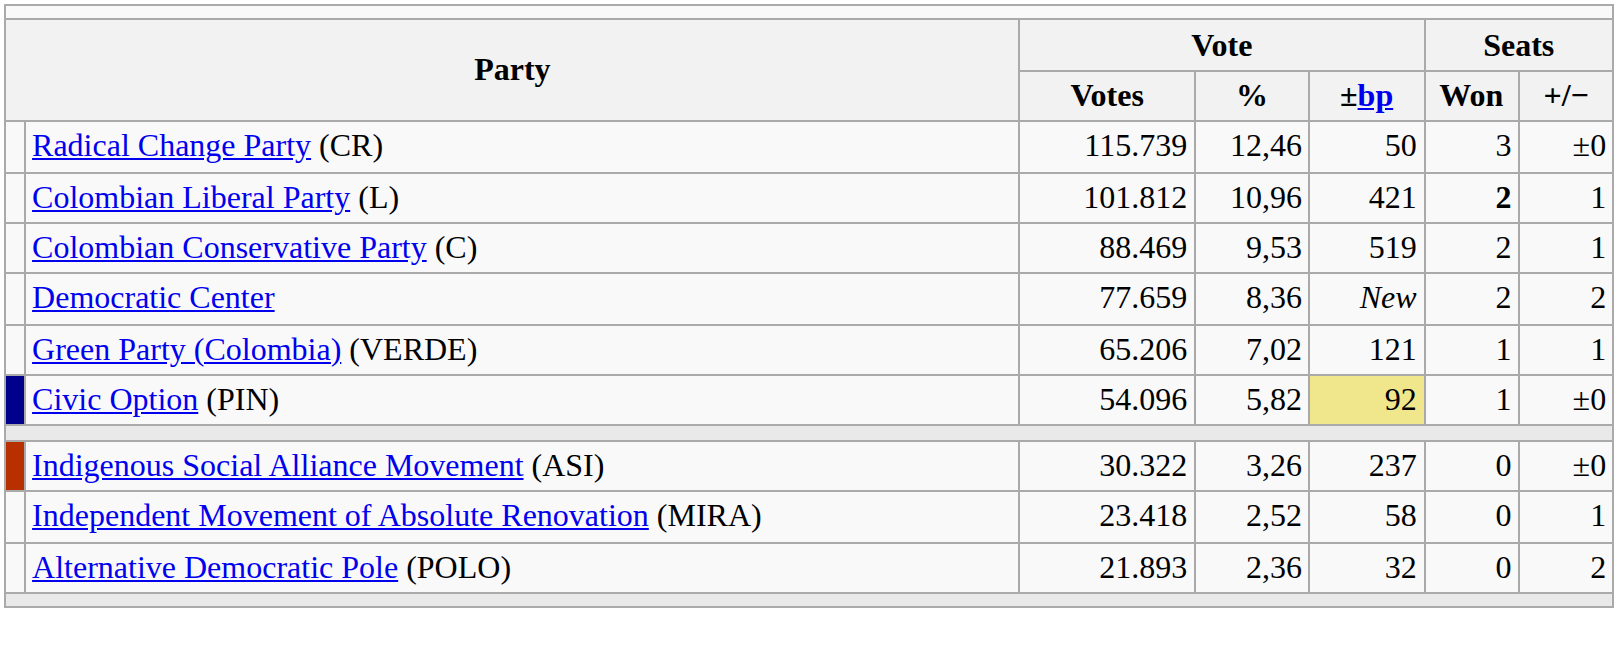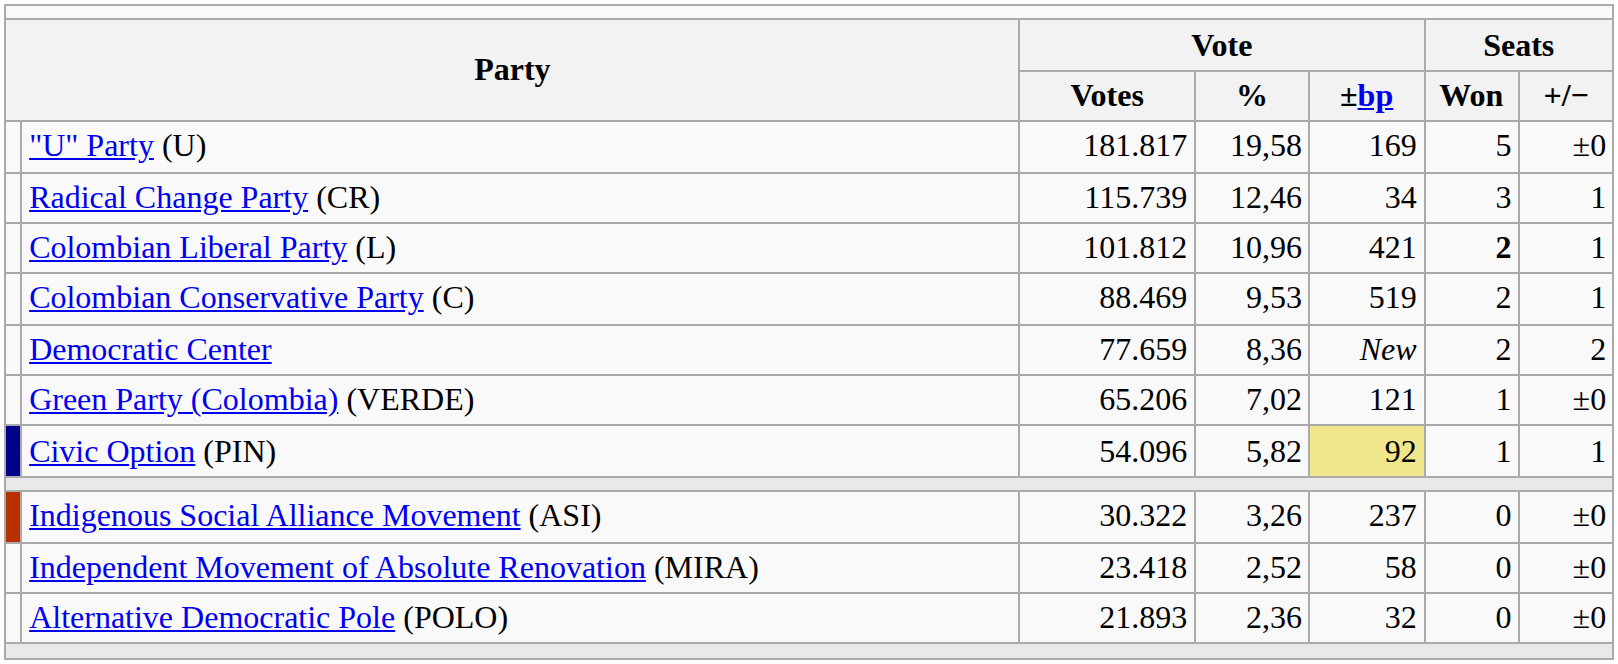+ row: "U" Party (U) | 181.817 | 19,58 | 169 | 5 | ±0
Radical Change Party (CR) | column 5: 50 -> 34
Radical Change Party (CR) | column 7: ±0 -> 1
Green Party (Colombia) (VERDE) | column 7: 1 -> ±0
Civic Option (PIN) | column 7: ±0 -> 1
Independent Movement of Absolute Renovation (MIRA) | column 7: 1 -> ±0
Alternative Democratic Pole (POLO) | column 7: 2 -> ±0
